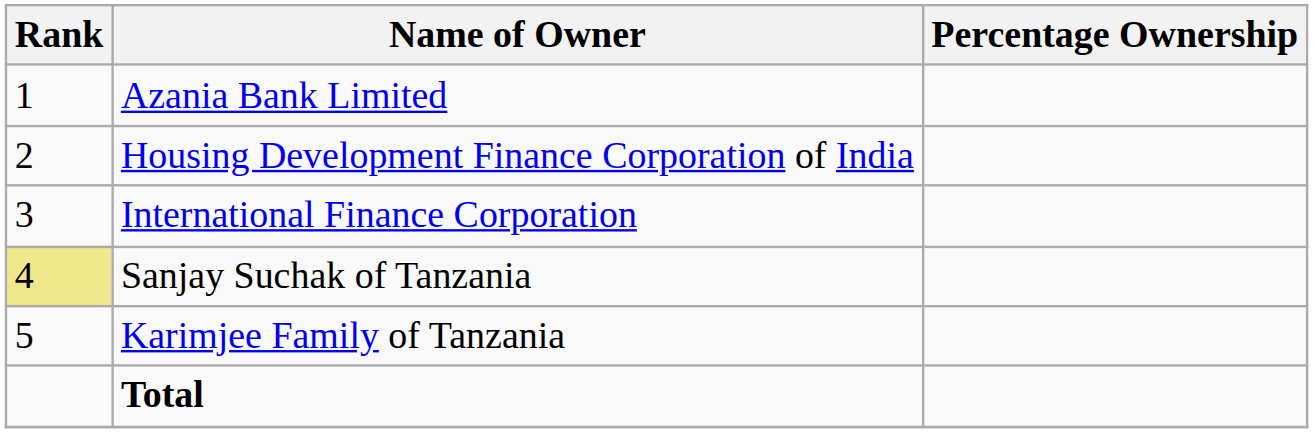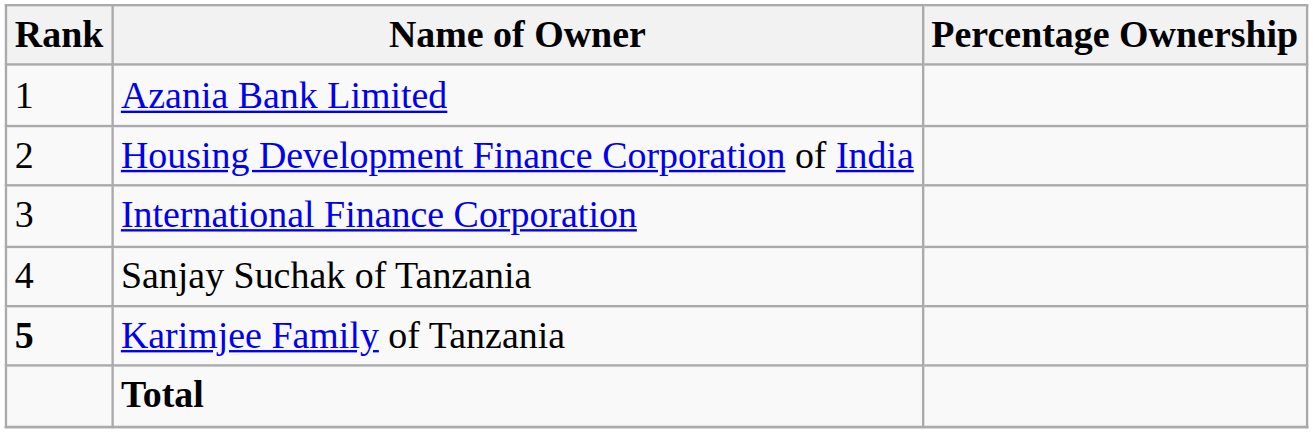Sanjay Suchak of Tanzania | Rank: khaki background -> no background
Karimjee Family of Tanzania | Rank: normal -> bold
